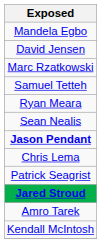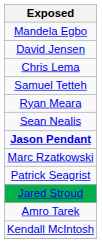row 4 | column 1: Marc Rzatkowski -> Chris Lema
row 9 | column 1: Chris Lema -> Marc Rzatkowski
row 11 | column 1: bold -> normal
